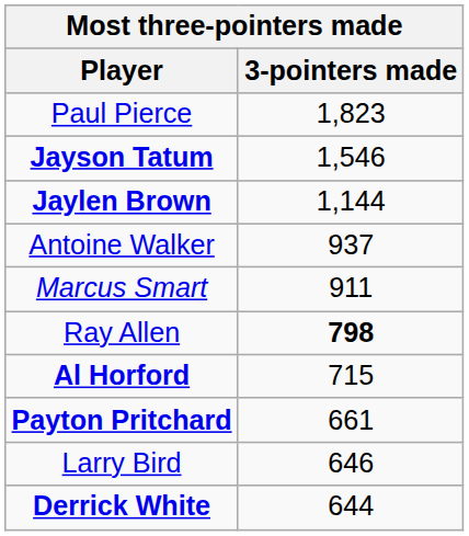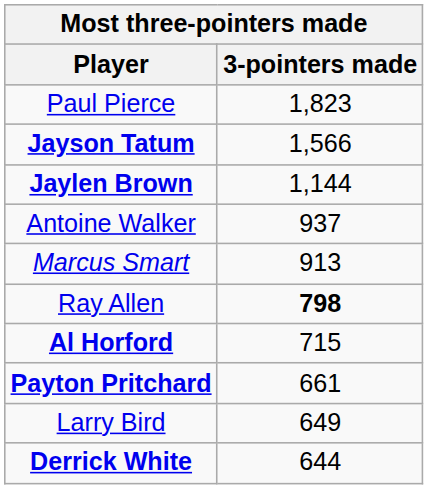Jayson Tatum | 3-pointers made: 1,546 -> 1,566
Marcus Smart | 3-pointers made: 911 -> 913
Larry Bird | 3-pointers made: 646 -> 649
